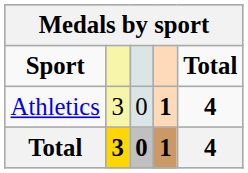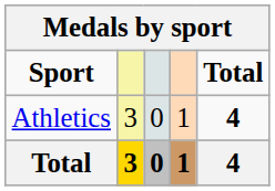Athletics | column 4: bold -> normal
